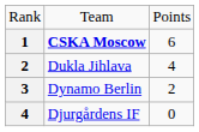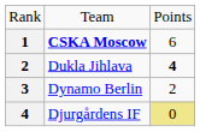Dukla Jihlava | column 3: normal -> bold
Djurgårdens IF | column 3: no background -> khaki background
